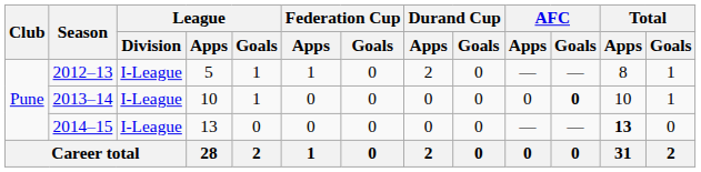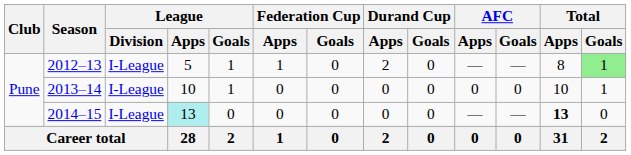2012–13 | Total / Goals: no background -> lightgreen background
2013–14 | AFC / Goals: bold -> normal
2014–15 | League / Apps: no background -> paleturquoise background
